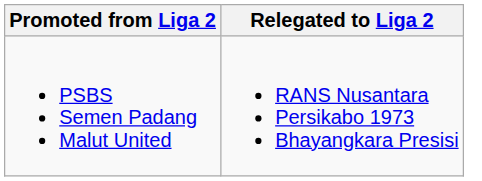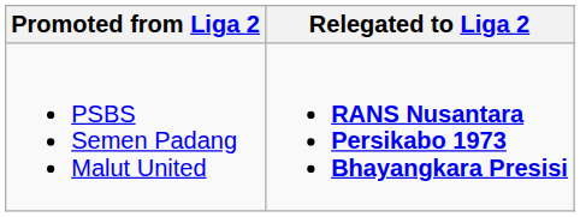PSBS Semen Padang Malut United | Relegated to Liga 2: normal -> bold
